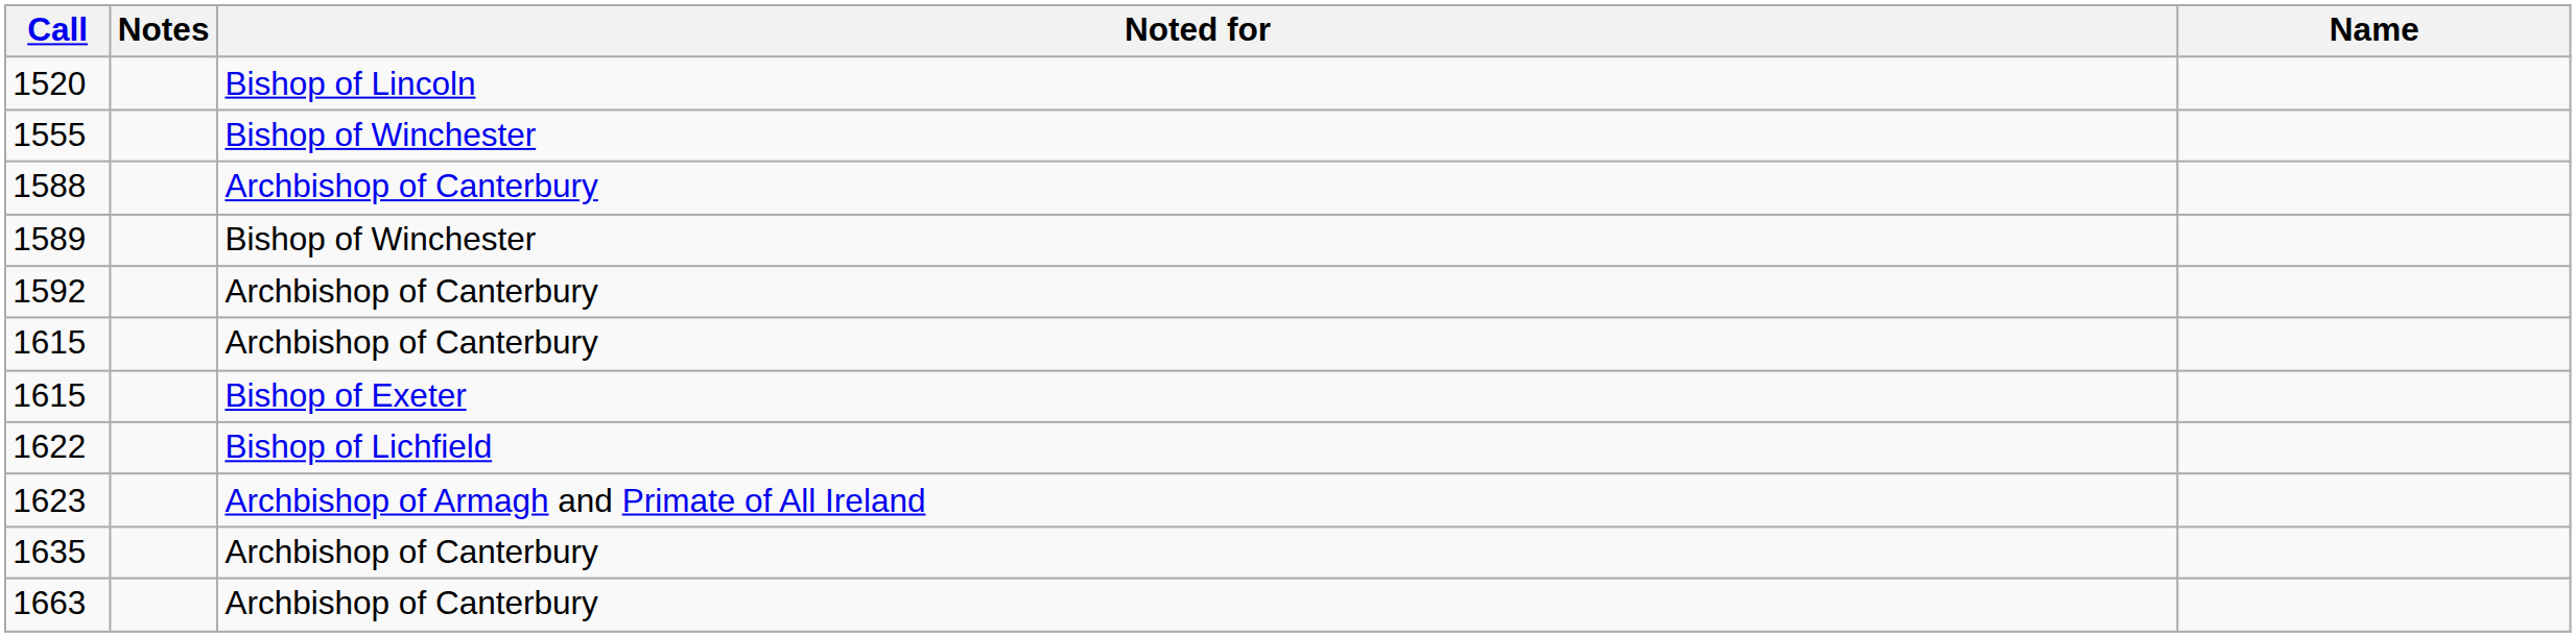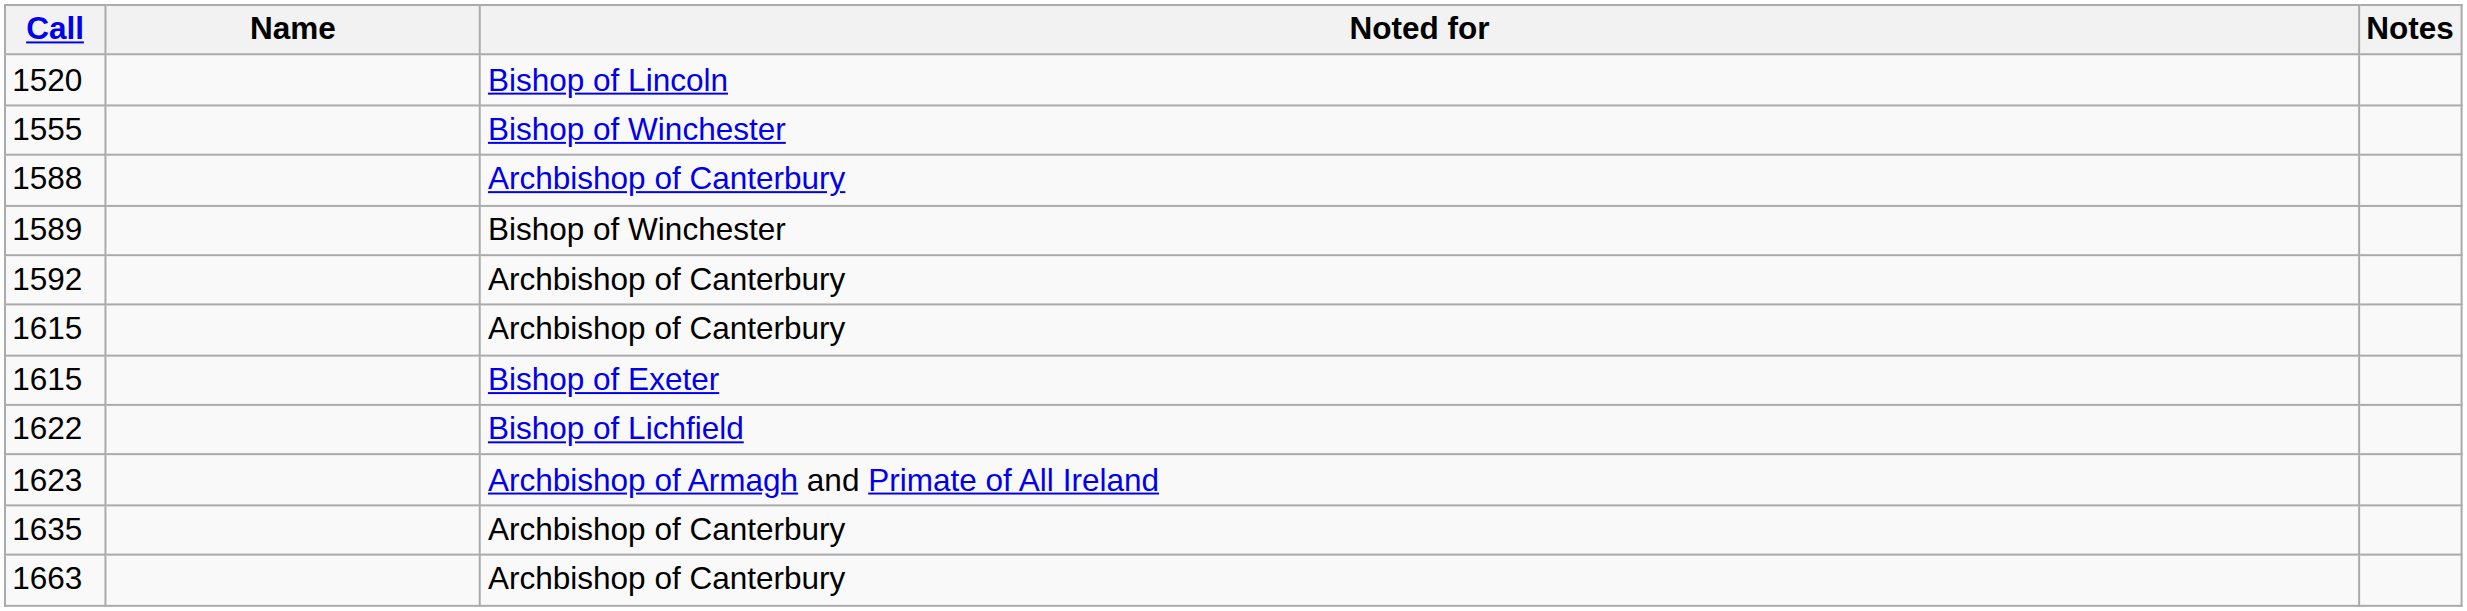columns swapped: Name <-> Notes
